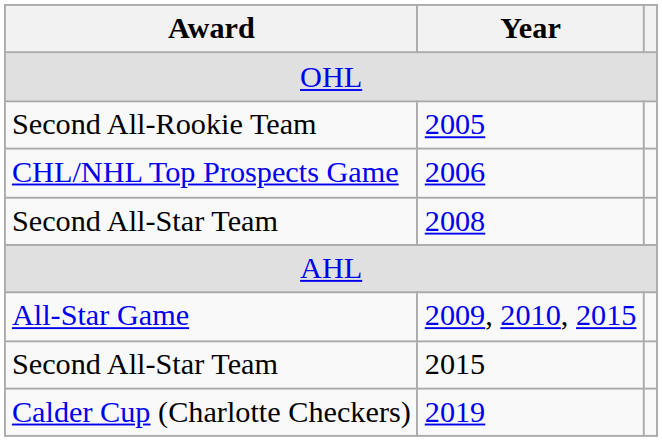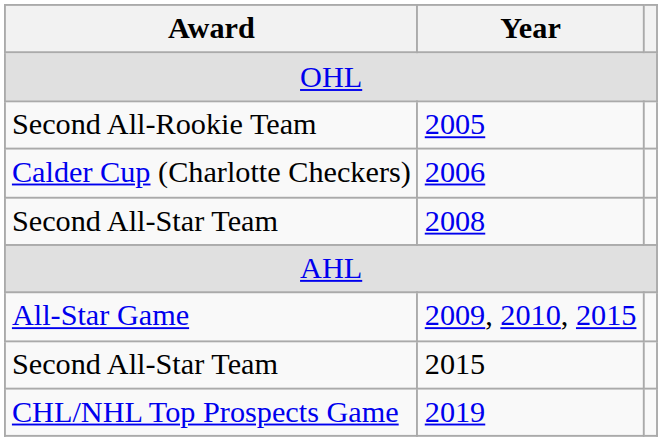2006 | Award: CHL/NHL Top Prospects Game -> Calder Cup (Charlotte Checkers)
2019 | Award: Calder Cup (Charlotte Checkers) -> CHL/NHL Top Prospects Game
